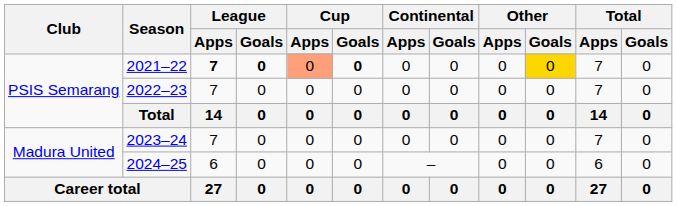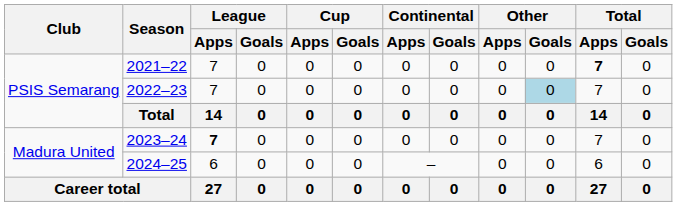2021–22 | League / Apps: bold -> normal
2021–22 | League / Goals: bold -> normal
2021–22 | Cup / Apps: lightsalmon background -> no background
2021–22 | Cup / Goals: bold -> normal
2021–22 | Other / Goals: gold background -> no background
2021–22 | Total / Apps: normal -> bold
2022–23 | Other / Goals: no background -> lightblue background
2023–24 | League / Apps: normal -> bold
